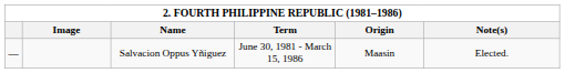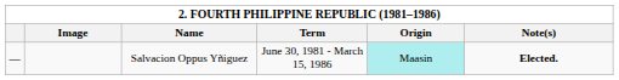Salvacion Oppus Yñiguez | Origin: no background -> paleturquoise background
Salvacion Oppus Yñiguez | Note(s): normal -> bold
